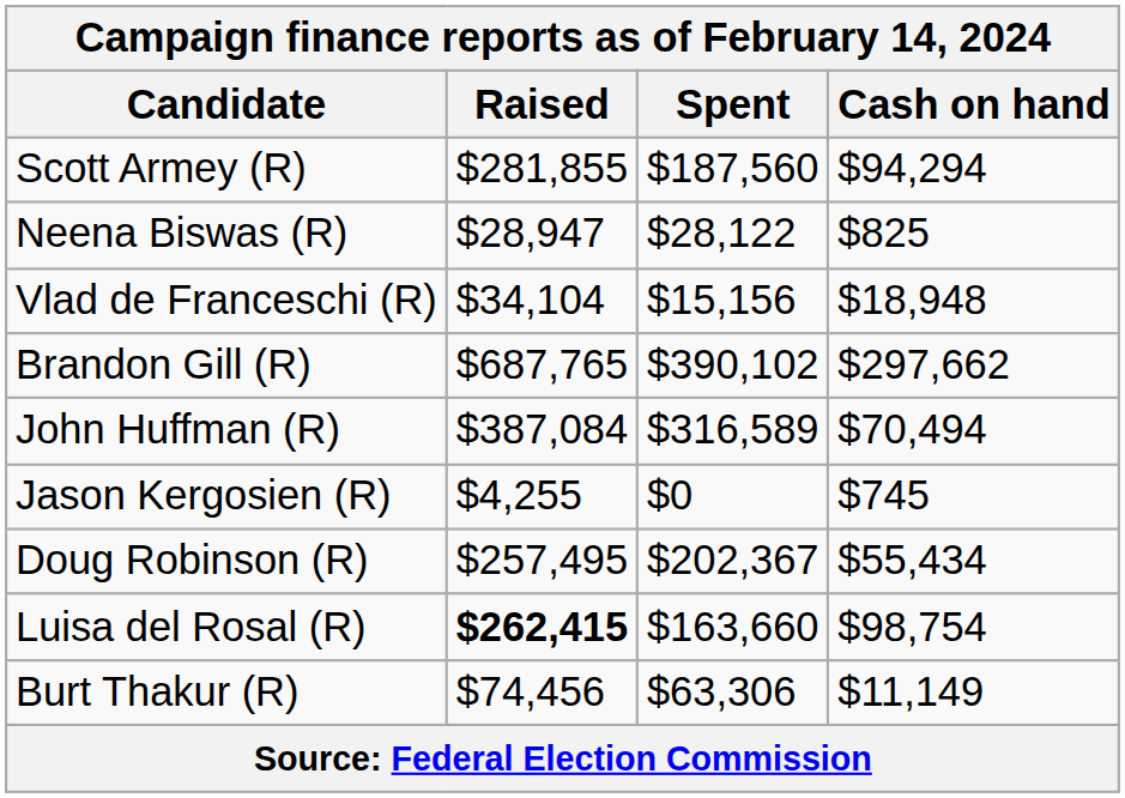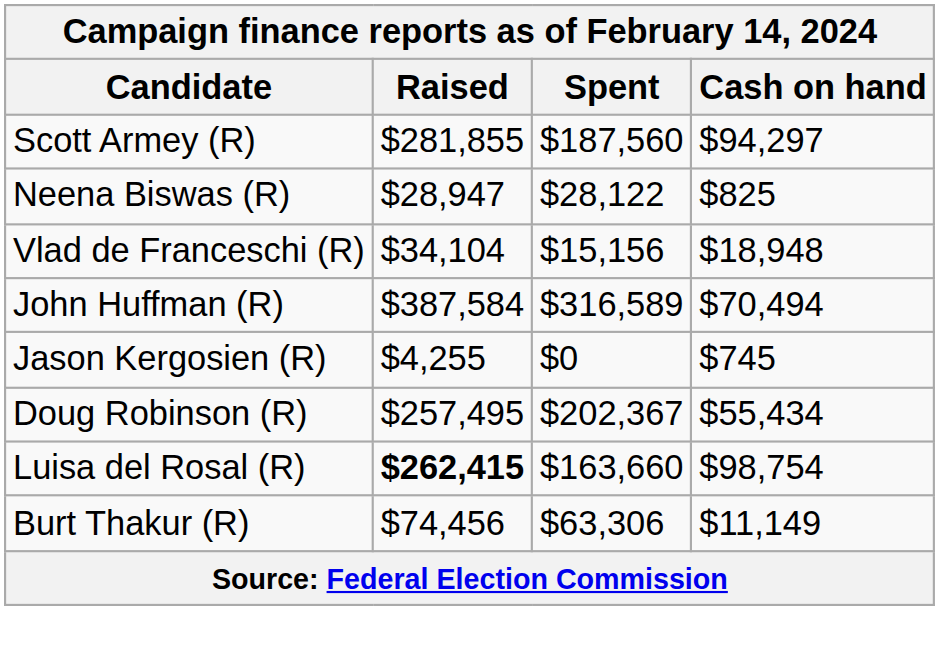Scott Armey (R) | Cash on hand: $94,294 -> $94,297
- row: Brandon Gill (R) | $687,765 | $390,102 | $297,662
John Huffman (R) | Raised: $387,084 -> $387,584
